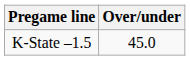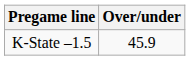K-State –1.5 | Over/under: 45.0 -> 45.9
